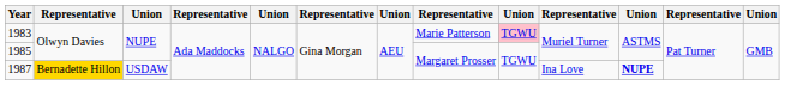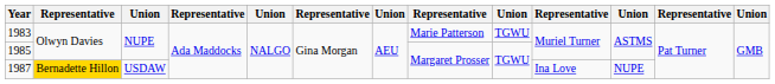1983 | column 9: pink background -> no background
1987 | column 11: bold -> normal
